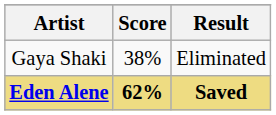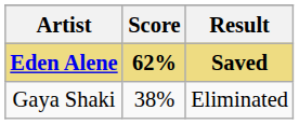rows swapped: Eden Alene <-> Gaya Shaki
